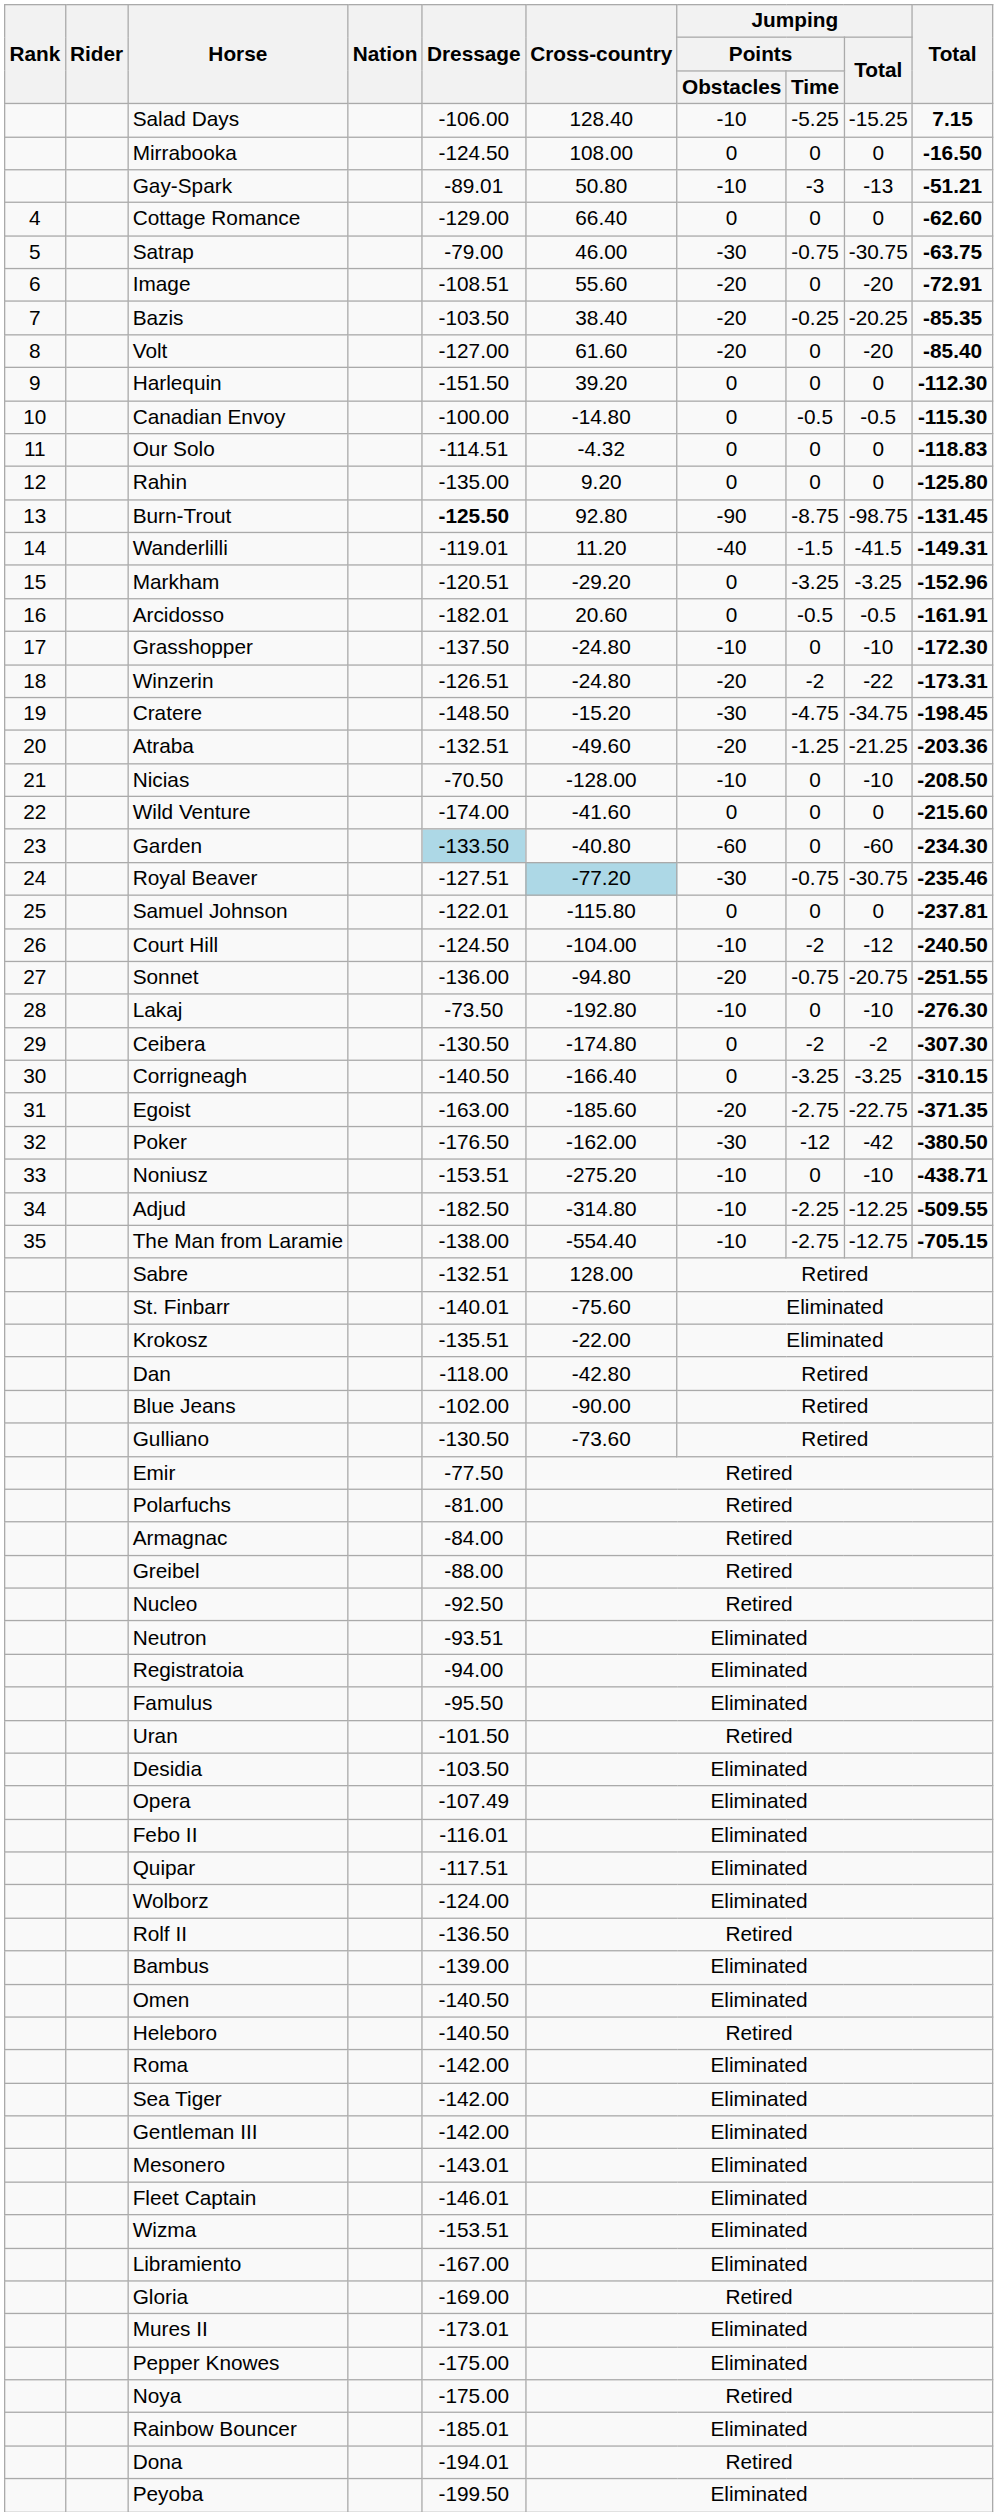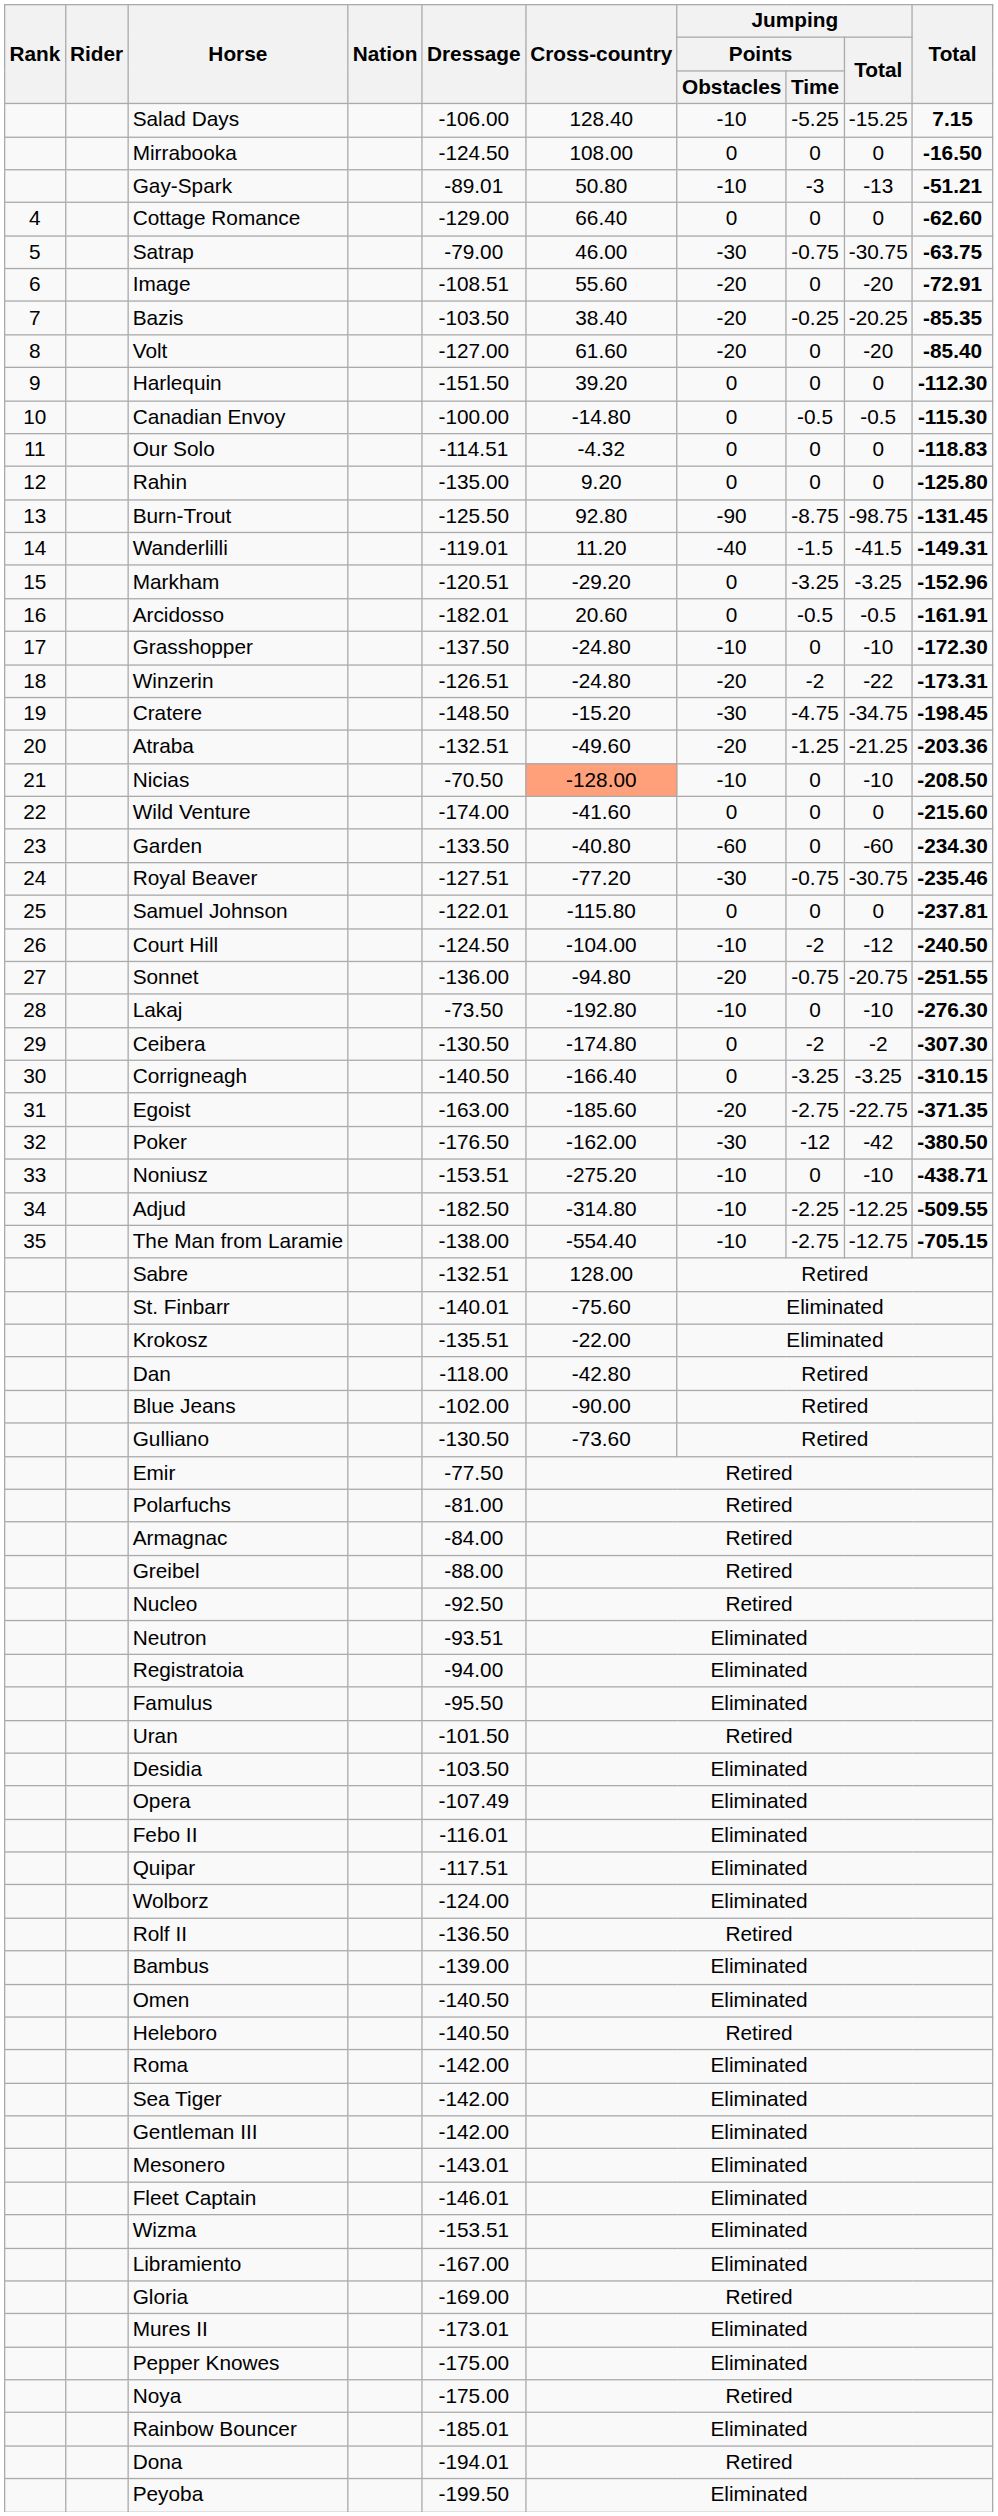Burn-Trout | Dressage: bold -> normal
Nicias | Cross-country: no background -> lightsalmon background
Garden | Dressage: lightblue background -> no background
Royal Beaver | Cross-country: lightblue background -> no background
